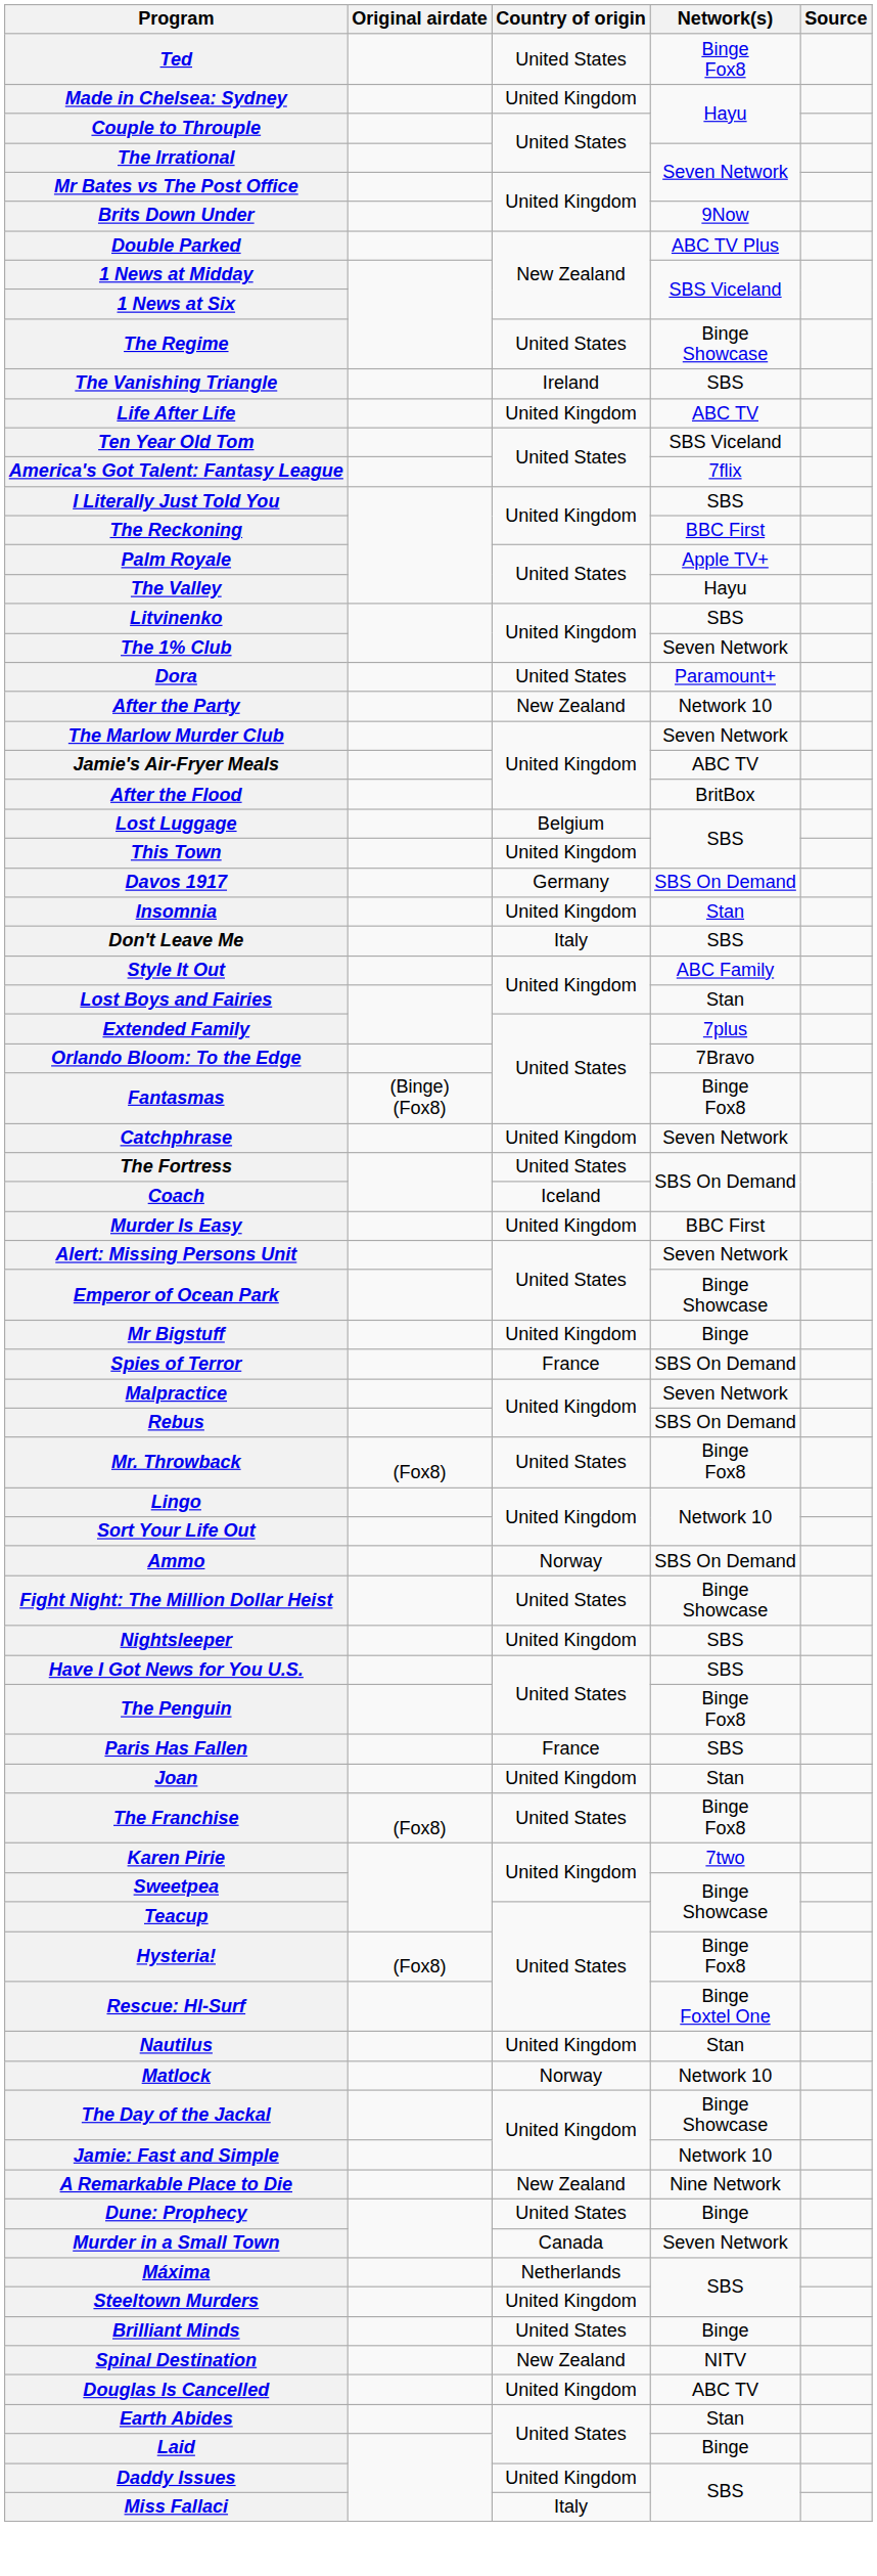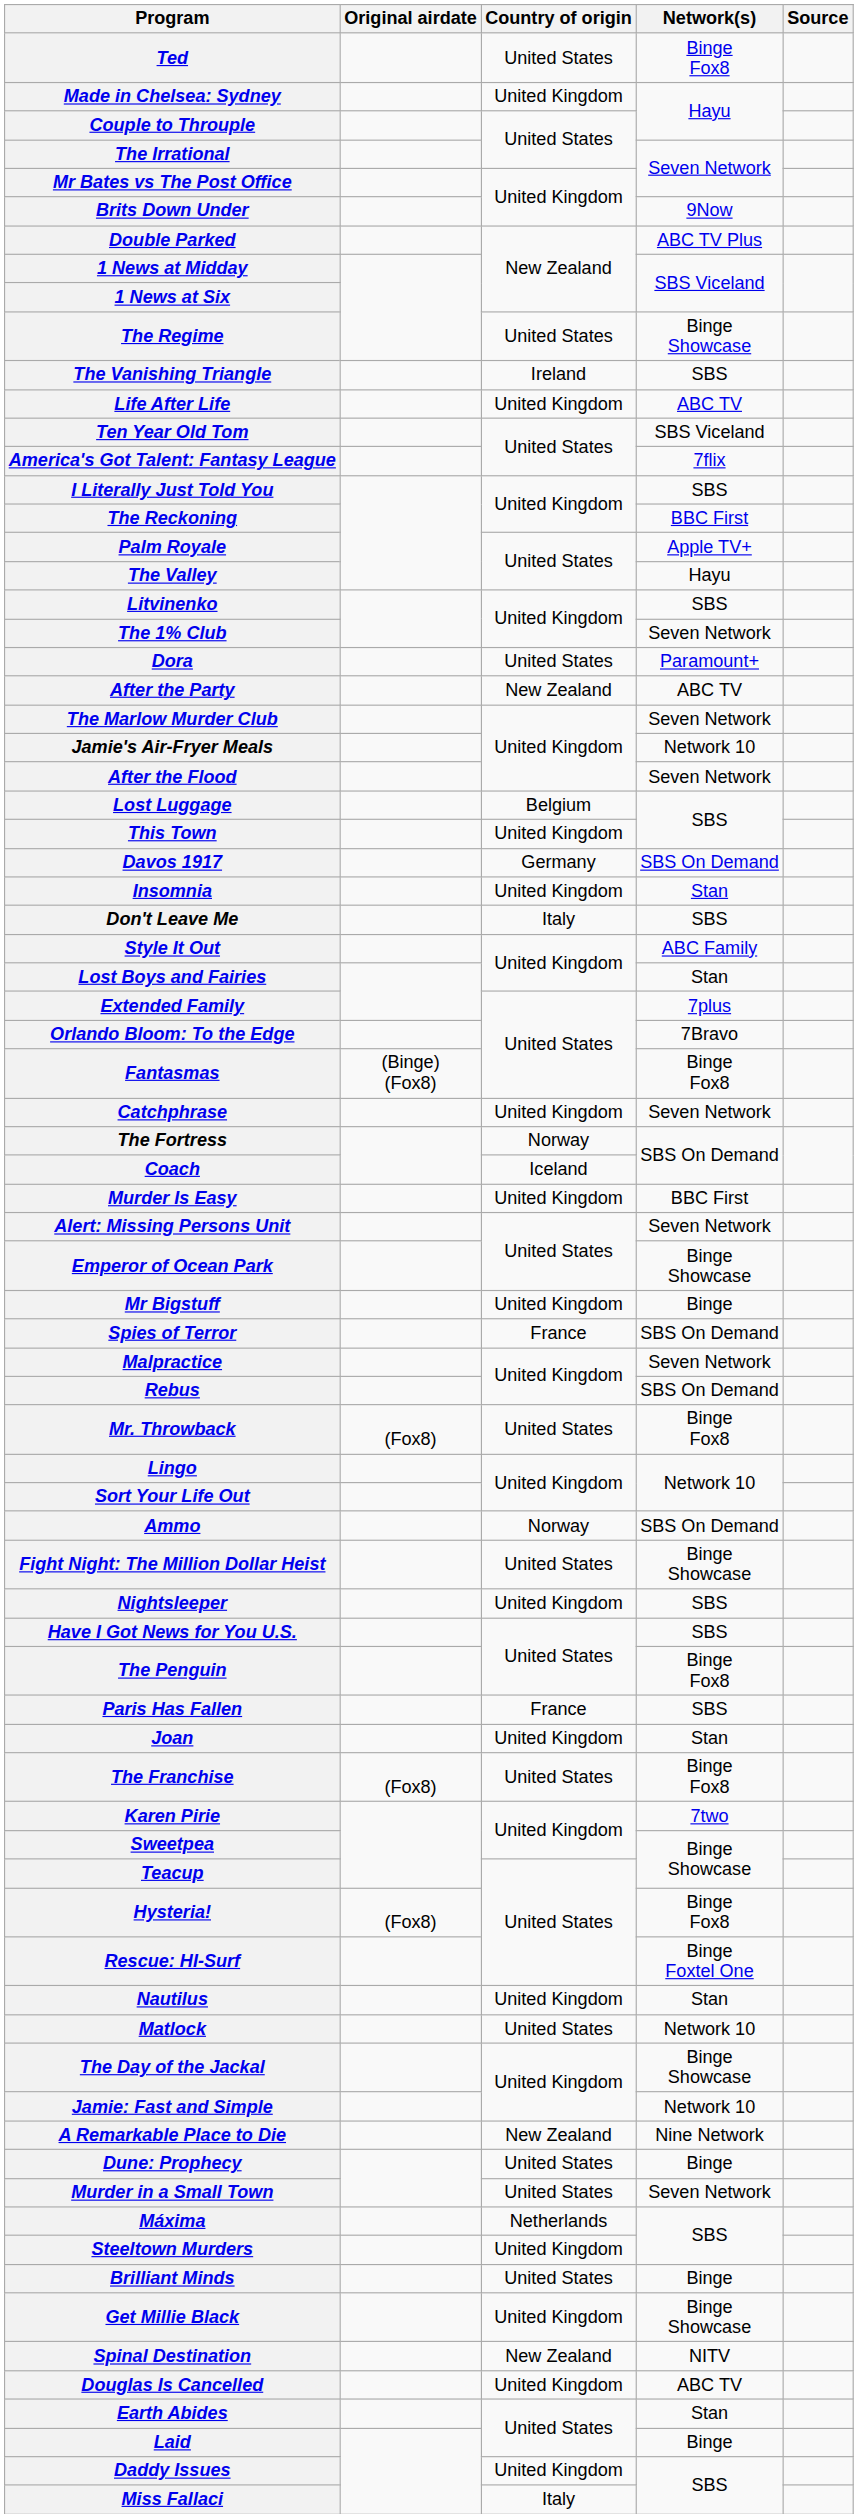After the Party | Network(s): Network 10 -> ABC TV
Jamie's Air-Fryer Meals | Network(s): ABC TV -> Network 10
After the Flood | Network(s): BritBox -> Seven Network
The Fortress | Country of origin: United States -> Norway
Matlock | Country of origin: Norway -> United States
Murder in a Small Town | Country of origin: Canada -> United States
+ row: Get Millie Black | United Kingdom | Binge Showcase
